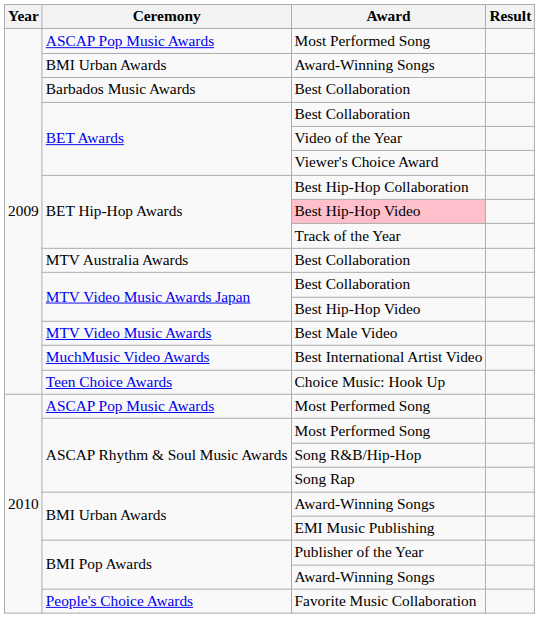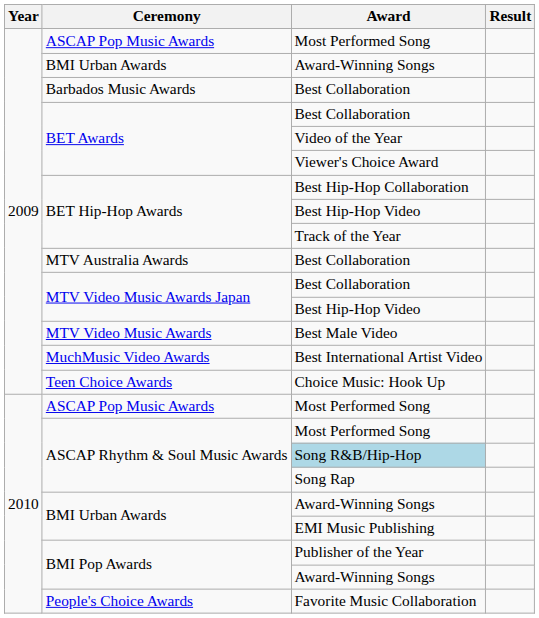BET Hip-Hop Awards / Best Hip-Hop Video | Award: pink background -> no background
Song R&B/Hip-Hop | Award: no background -> lightblue background
